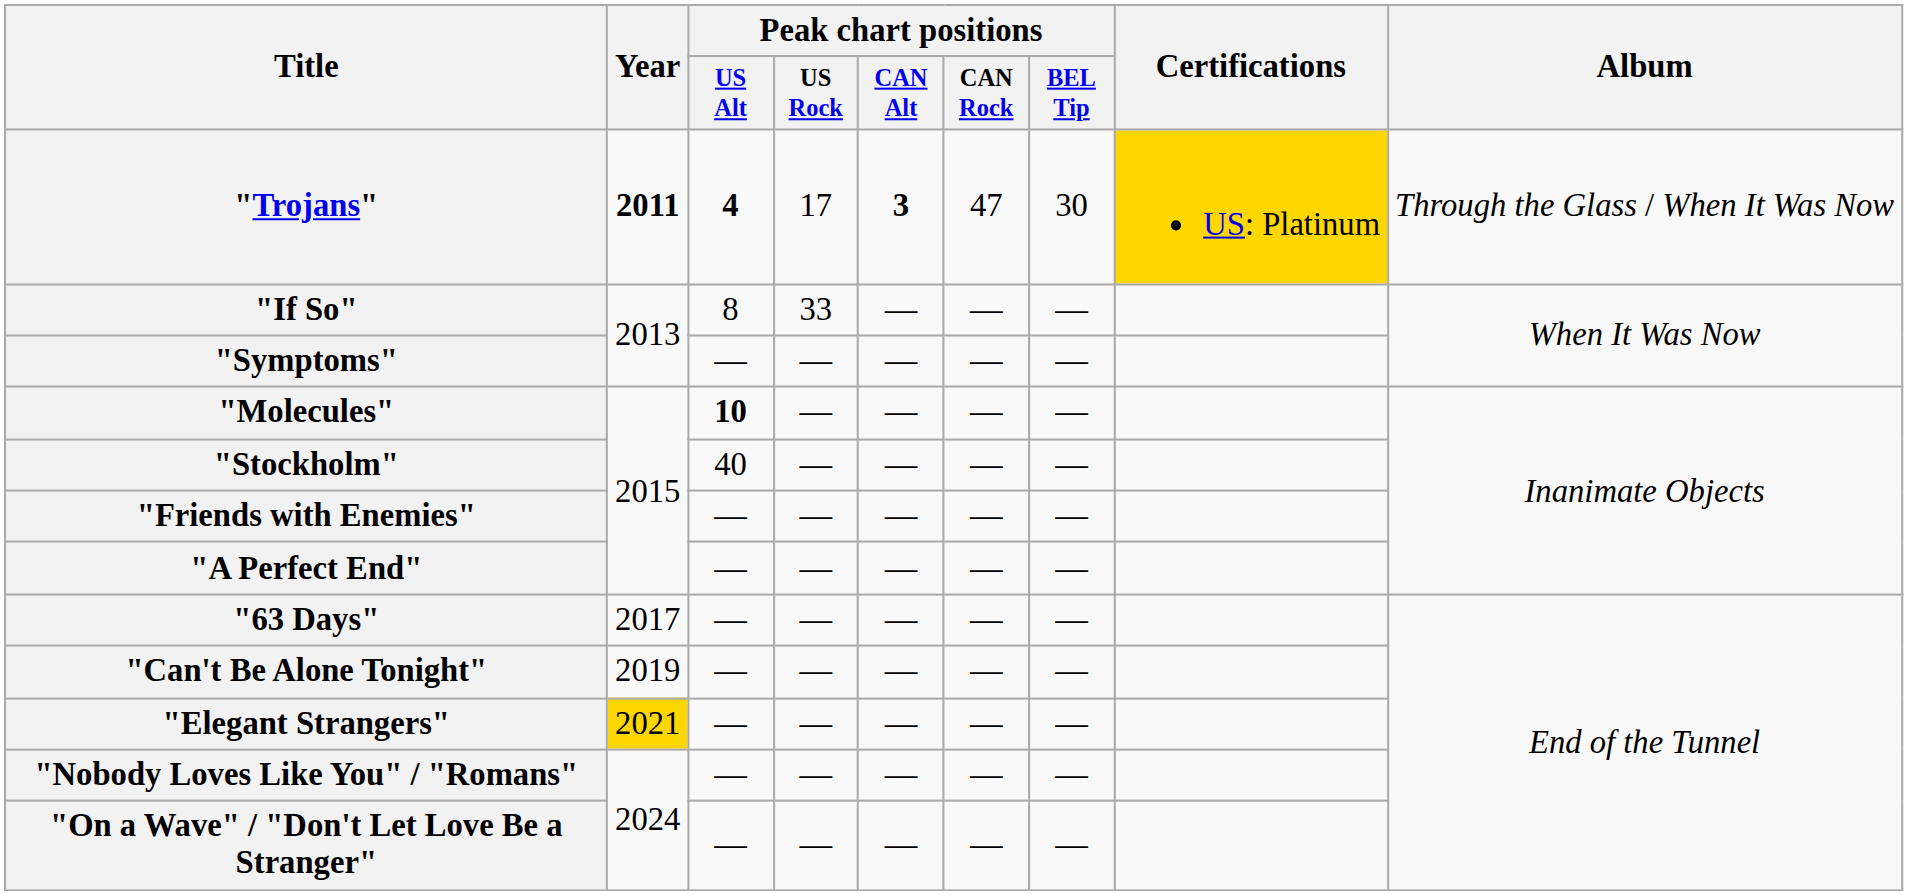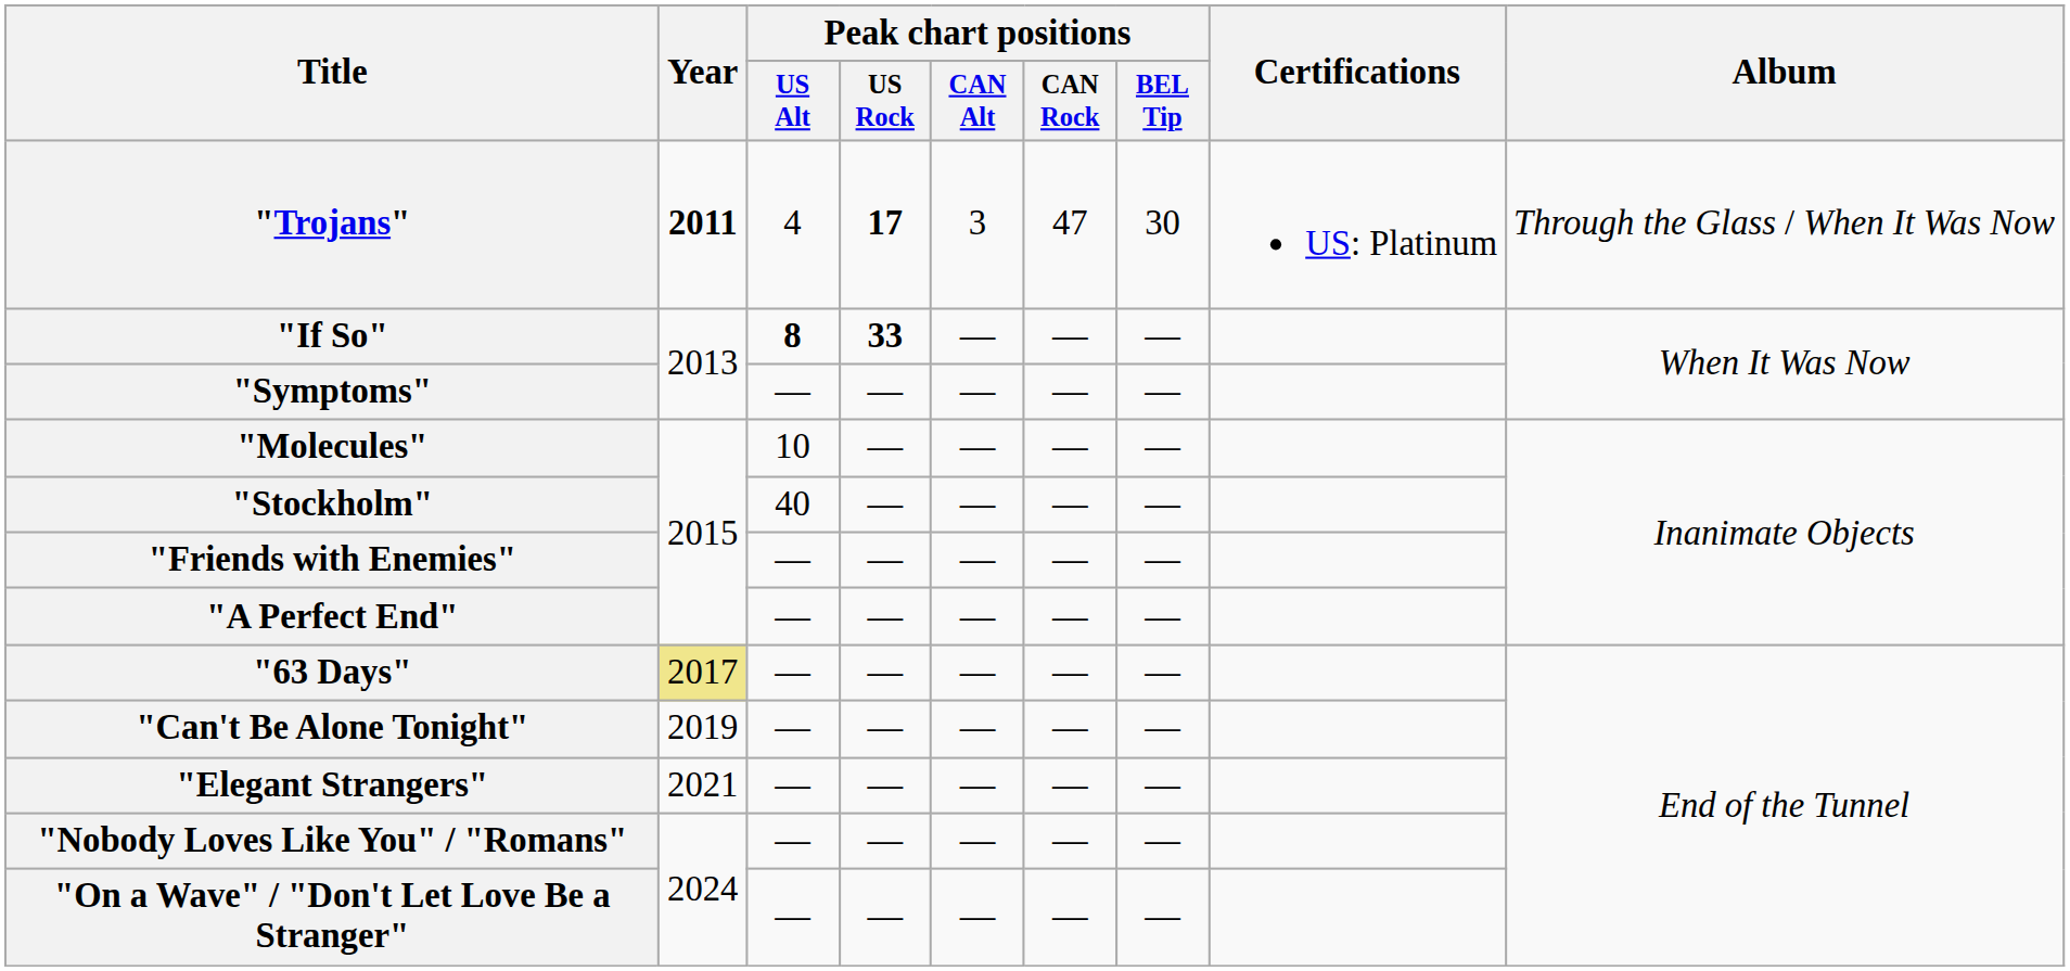"Trojans" | Peak chart positions / US Alt: bold -> normal
"Trojans" | Peak chart positions / US Rock: normal -> bold
"Trojans" | Peak chart positions / CAN Alt: bold -> normal
"Trojans" | Certifications: gold background -> no background
"If So" | Peak chart positions / US Alt: normal -> bold
"If So" | Peak chart positions / US Rock: normal -> bold
"Molecules" | Peak chart positions / US Alt: bold -> normal
"63 Days" | Year: no background -> khaki background
"Elegant Strangers" | Year: gold background -> no background
